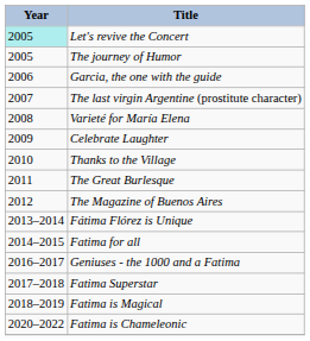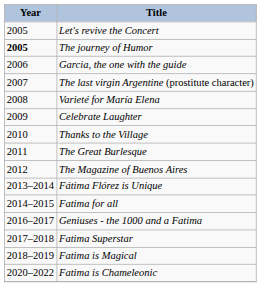Let's revive the Concert | Year: paleturquoise background -> no background
The journey of Humor | Year: normal -> bold
